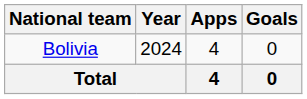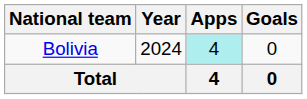Bolivia | Apps: no background -> paleturquoise background
